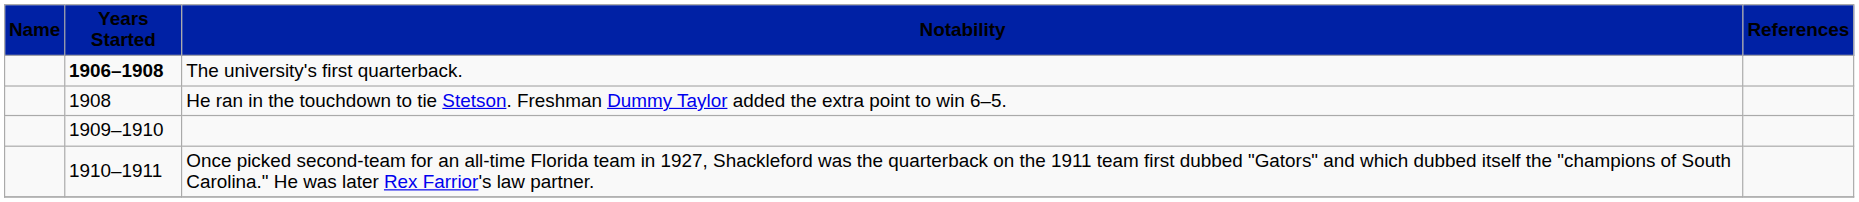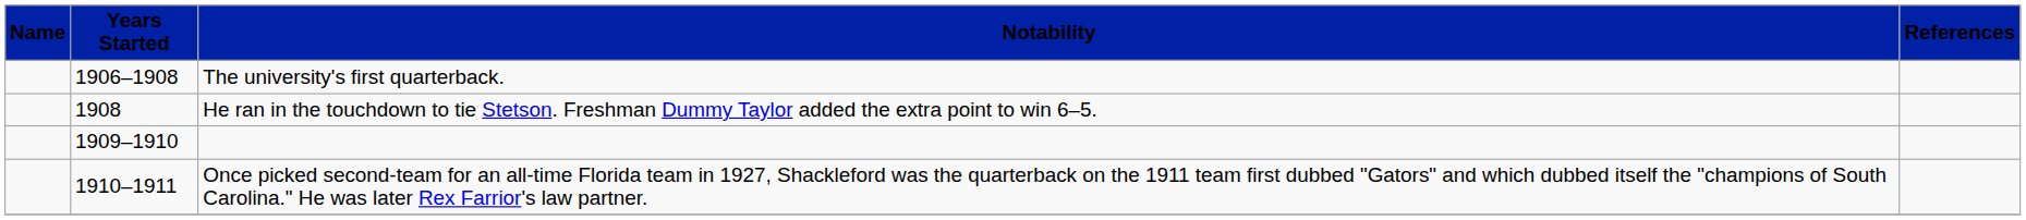The university's first quarterback. | Years Started: bold -> normal
